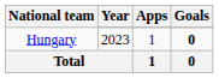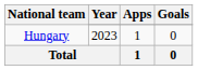2023 | Goals: bold -> normal
